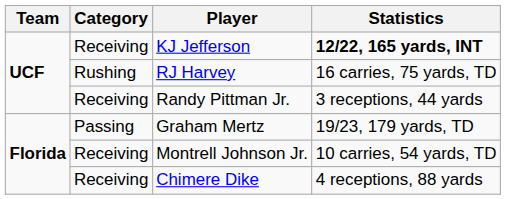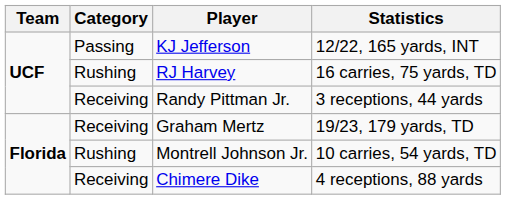KJ Jefferson | Category: Receiving -> Passing
KJ Jefferson | Statistics: bold -> normal
Graham Mertz | Category: Passing -> Receiving
Montrell Johnson Jr. | Category: Receiving -> Rushing
